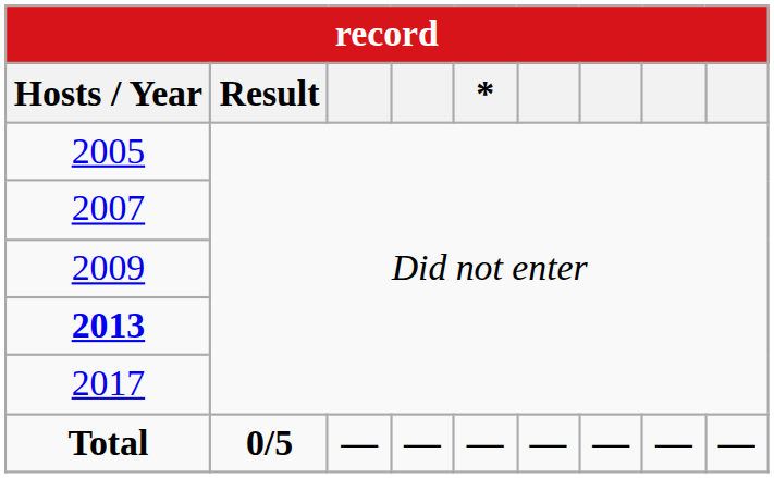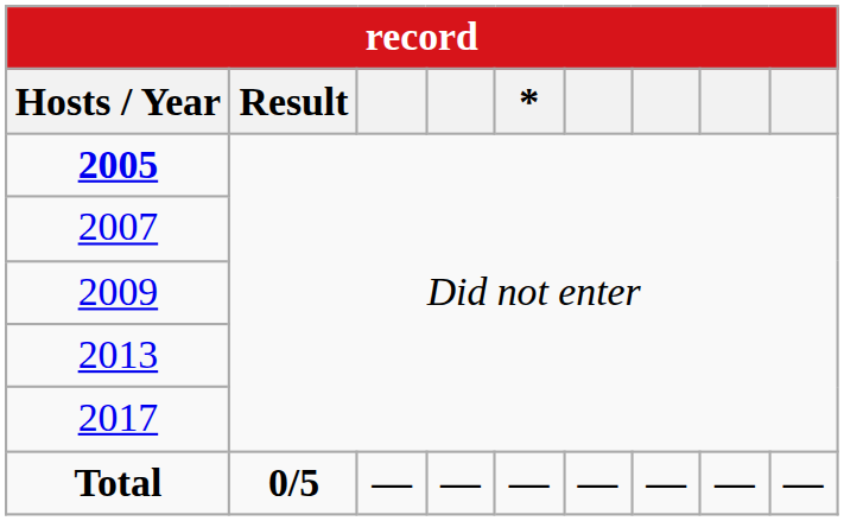2005 | Hosts / Year: normal -> bold
2013 | Hosts / Year: bold -> normal
